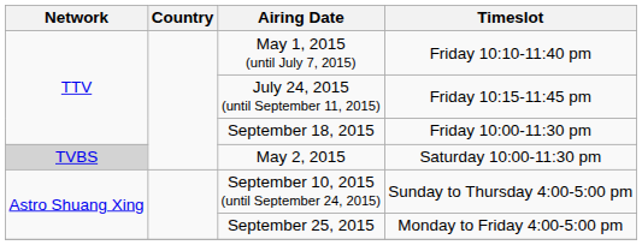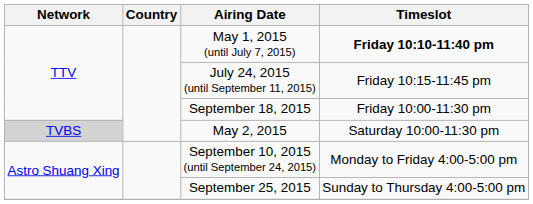May 1, 2015 (until July 7, 2015) | Timeslot: normal -> bold
September 10, 2015 (until September 24, 2015) | Timeslot: Sunday to Thursday 4:00-5:00 pm -> Monday to Friday 4:00-5:00 pm
September 25, 2015 | Timeslot: Monday to Friday 4:00-5:00 pm -> Sunday to Thursday 4:00-5:00 pm
